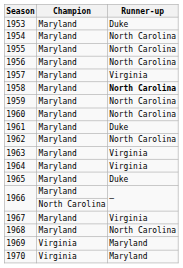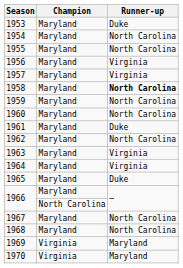1956 | Runner-up: North Carolina -> Virginia
1967 | Runner-up: Virginia -> North Carolina
